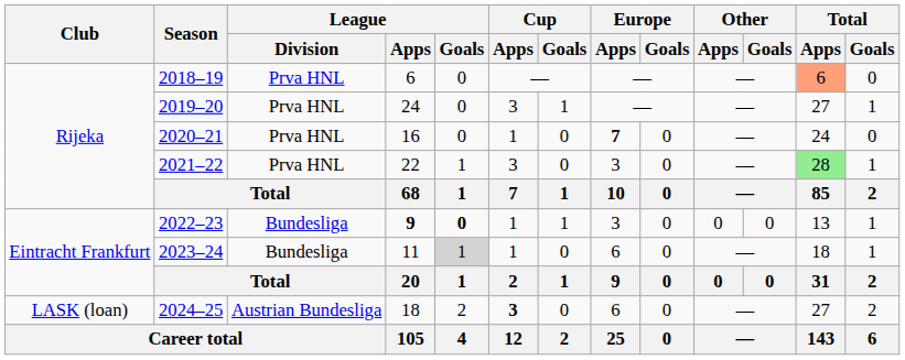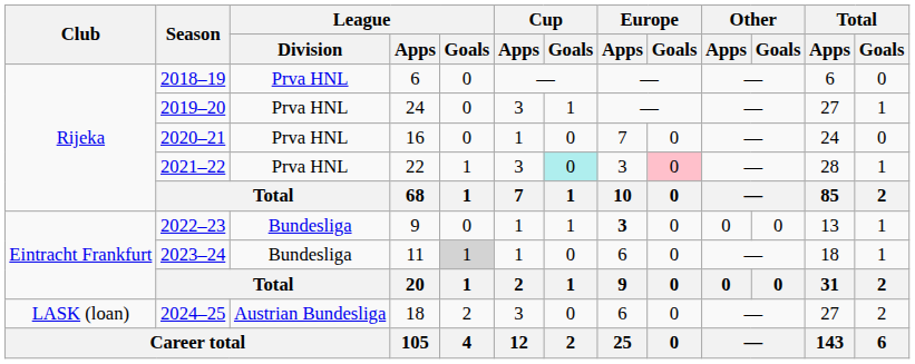2018–19 | Total / Apps: lightsalmon background -> no background
2020–21 | Europe / Apps: bold -> normal
2021–22 | Cup / Goals: no background -> paleturquoise background
2021–22 | Europe / Goals: no background -> pink background
2021–22 | Total / Apps: lightgreen background -> no background
2022–23 | League / Apps: bold -> normal
2022–23 | League / Goals: bold -> normal
2022–23 | Europe / Apps: normal -> bold
2024–25 | Cup / Apps: bold -> normal
